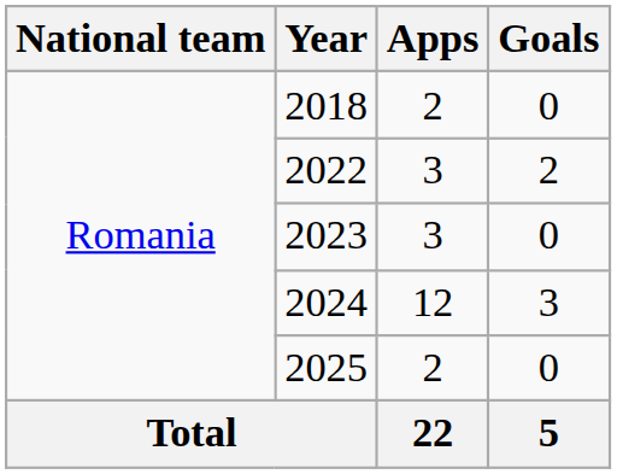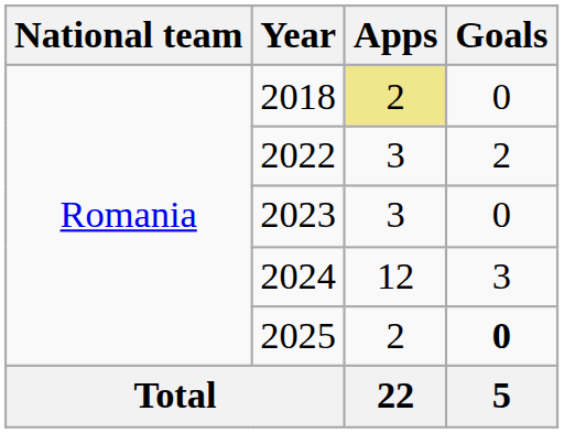2018 | Apps: no background -> khaki background
2025 | Goals: normal -> bold
